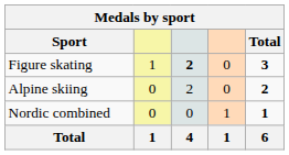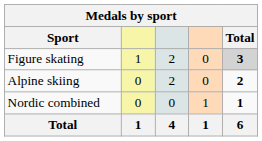Figure skating | column 3: bold -> normal
Figure skating | Total: no background -> lightgrey background
